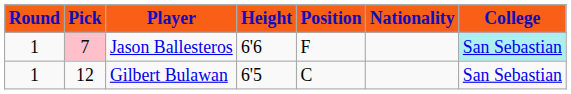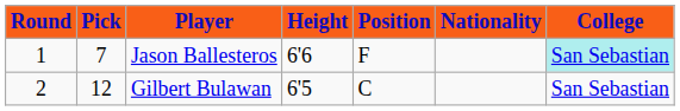Jason Ballesteros | Pick: pink background -> no background
Gilbert Bulawan | Round: 1 -> 2
